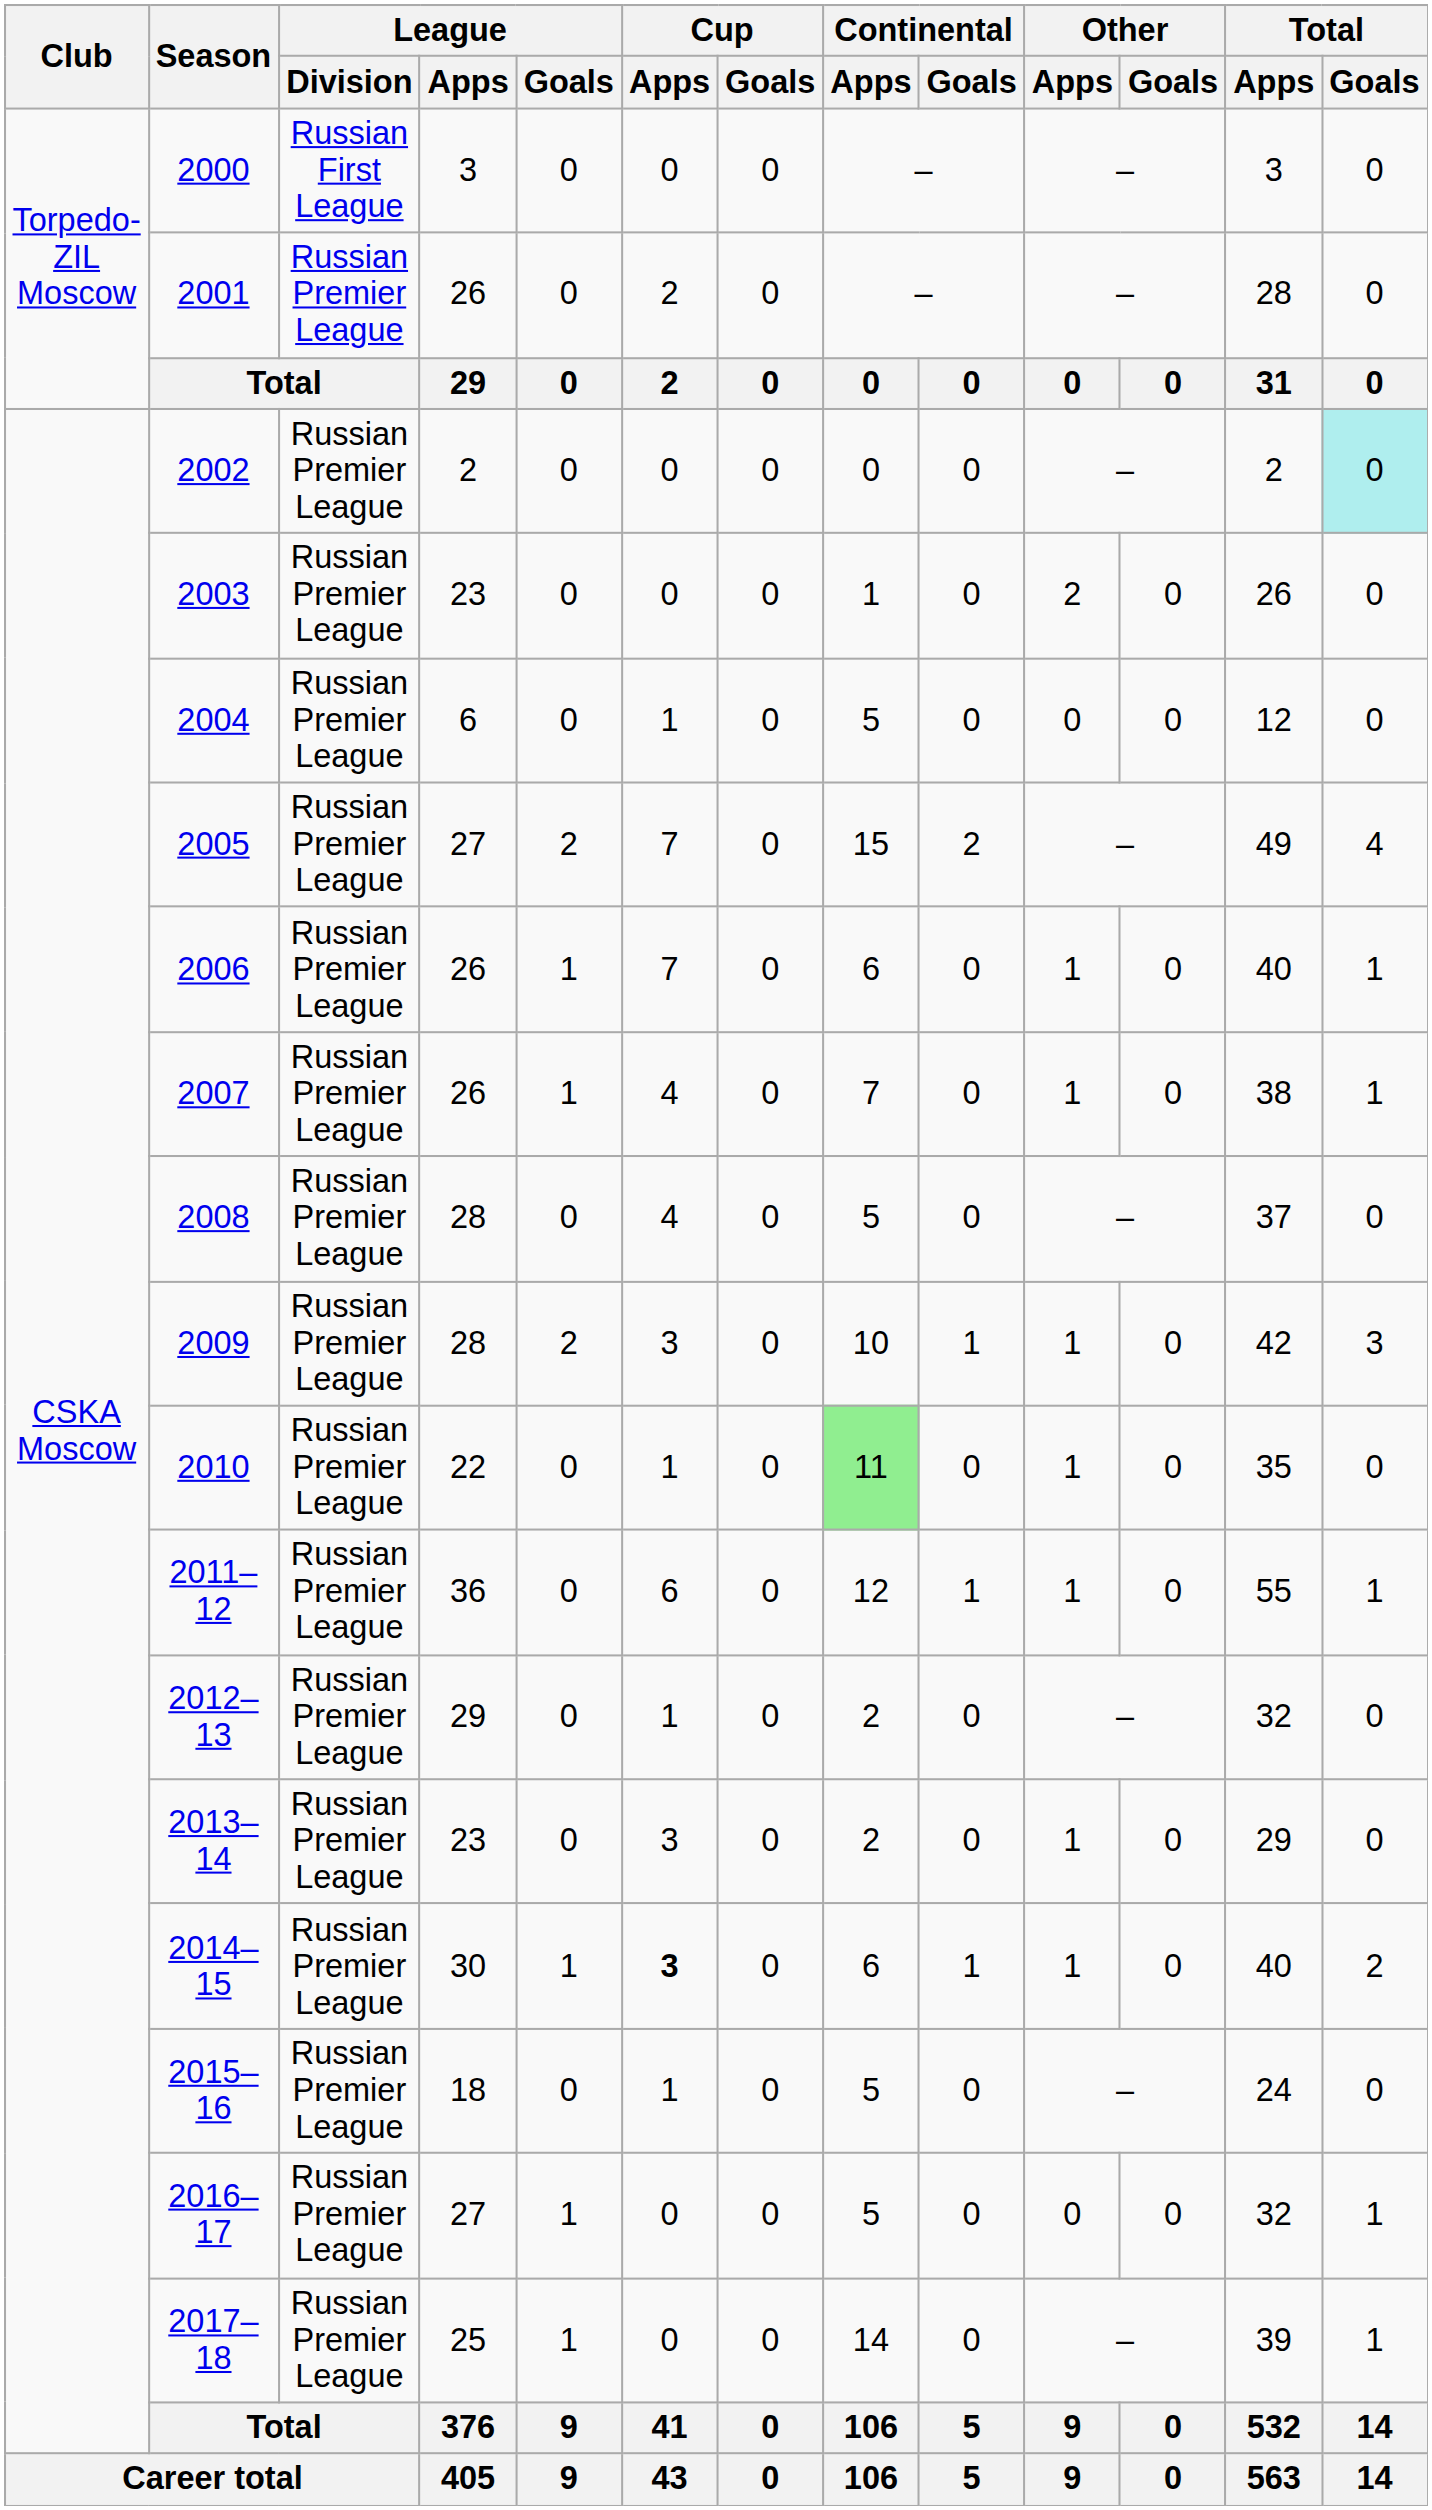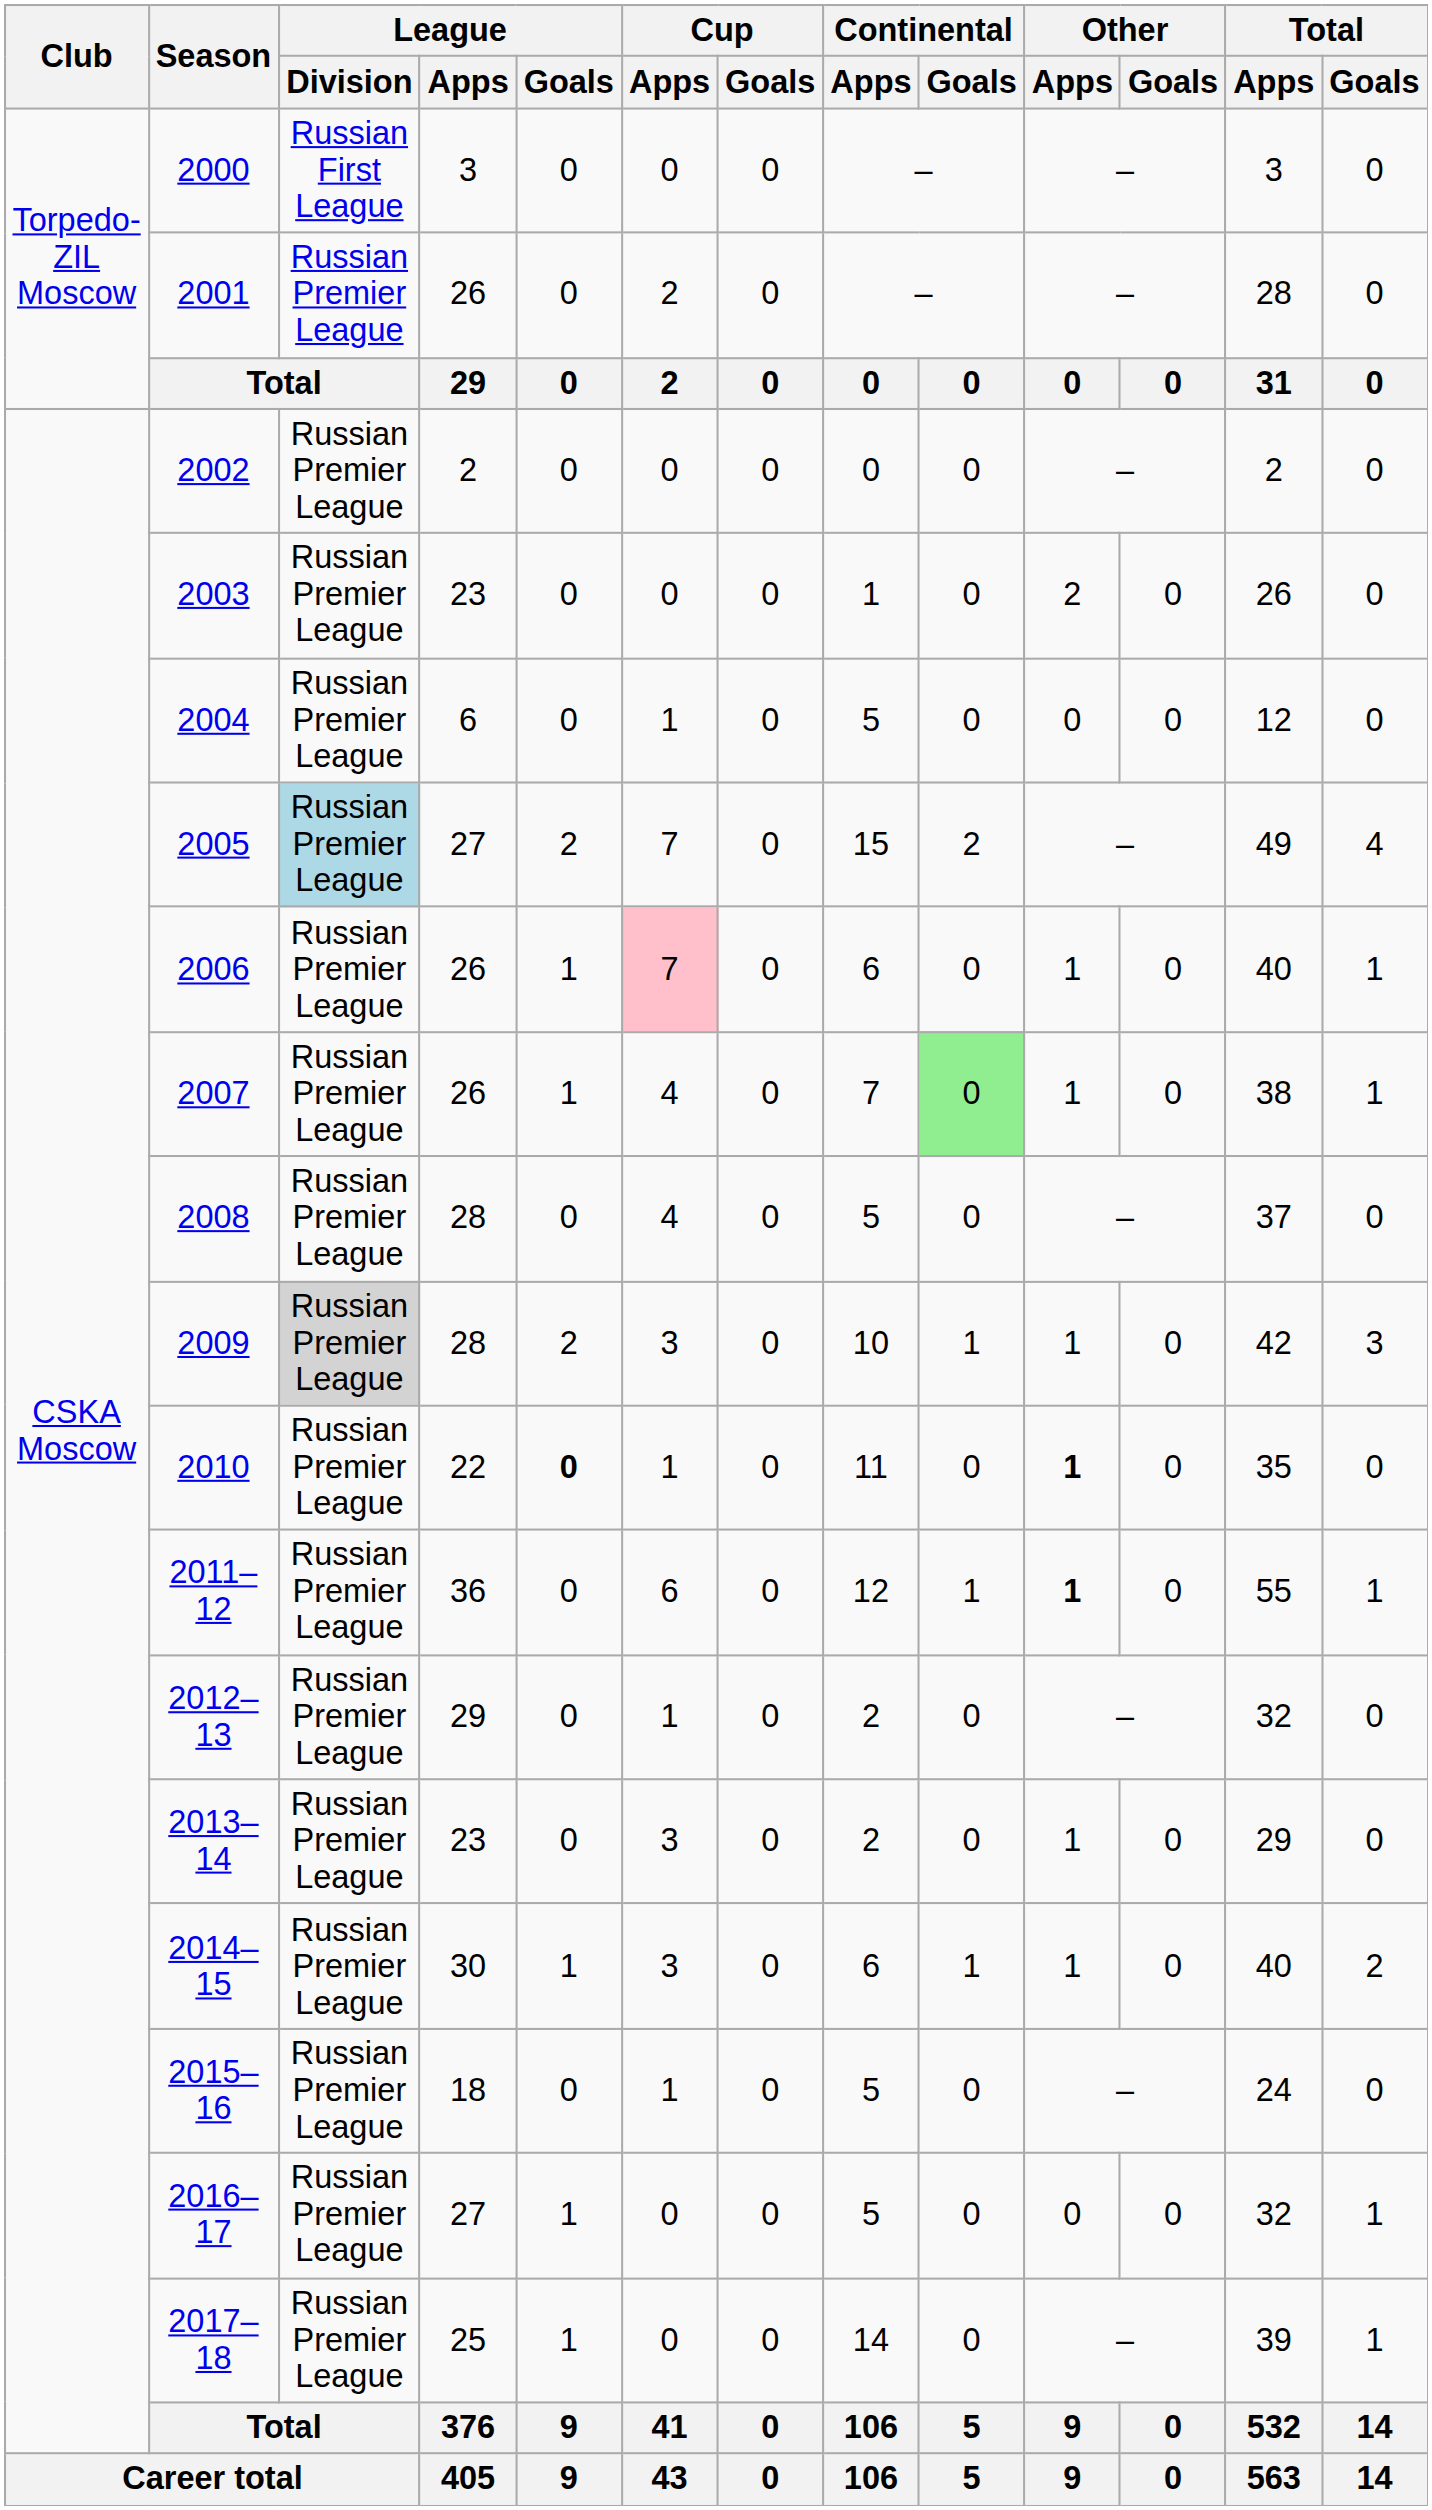2002 | Total / Goals: paleturquoise background -> no background
2005 | League / Division: no background -> lightblue background
2006 | Cup / Apps: no background -> pink background
2007 | Continental / Goals: no background -> lightgreen background
2009 | League / Division: no background -> lightgrey background
2010 | League / Goals: normal -> bold
2010 | Continental / Apps: lightgreen background -> no background
2010 | Other / Apps: normal -> bold
2011–12 | Other / Apps: normal -> bold
2014–15 | Cup / Apps: bold -> normal
